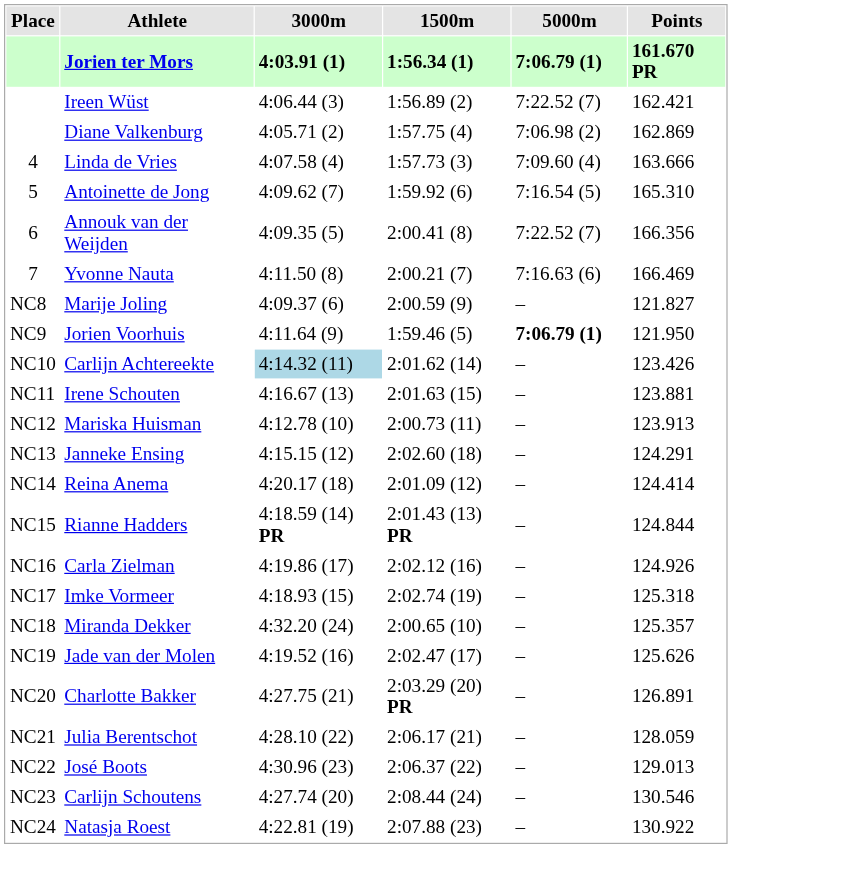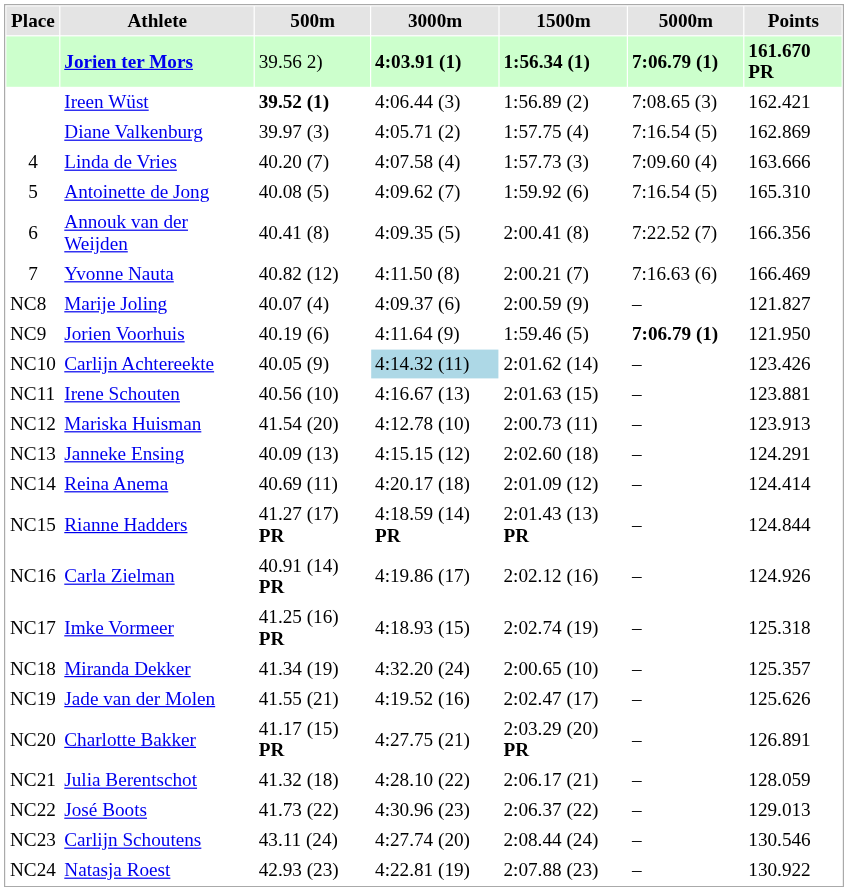+ column: 500m | 39.56 2) | 39.52 (1) | 39.97 (3) | 40.20 (7) | 40.08 (5) | 40.41 (8) | 40.82 (12) | 40.07 (4) | 40.19 (6) | 40.05 (9) | 40.56 (10) | 41.54 (20) | 40.09 (13) | 40.69 (11) | 41.27 (17) PR | 40.91 (14) PR | 41.25 (16) PR | 41.34 (19) | 41.55 (21) | 41.17 (15) PR | 41.32 (18) | 41.73 (22) | 43.11 (24) | 42.93 (23)
Ireen Wüst | 5000m: 7:22.52 (7) -> 7:08.65 (3)
Diane Valkenburg | 5000m: 7:06.98 (2) -> 7:16.54 (5)
